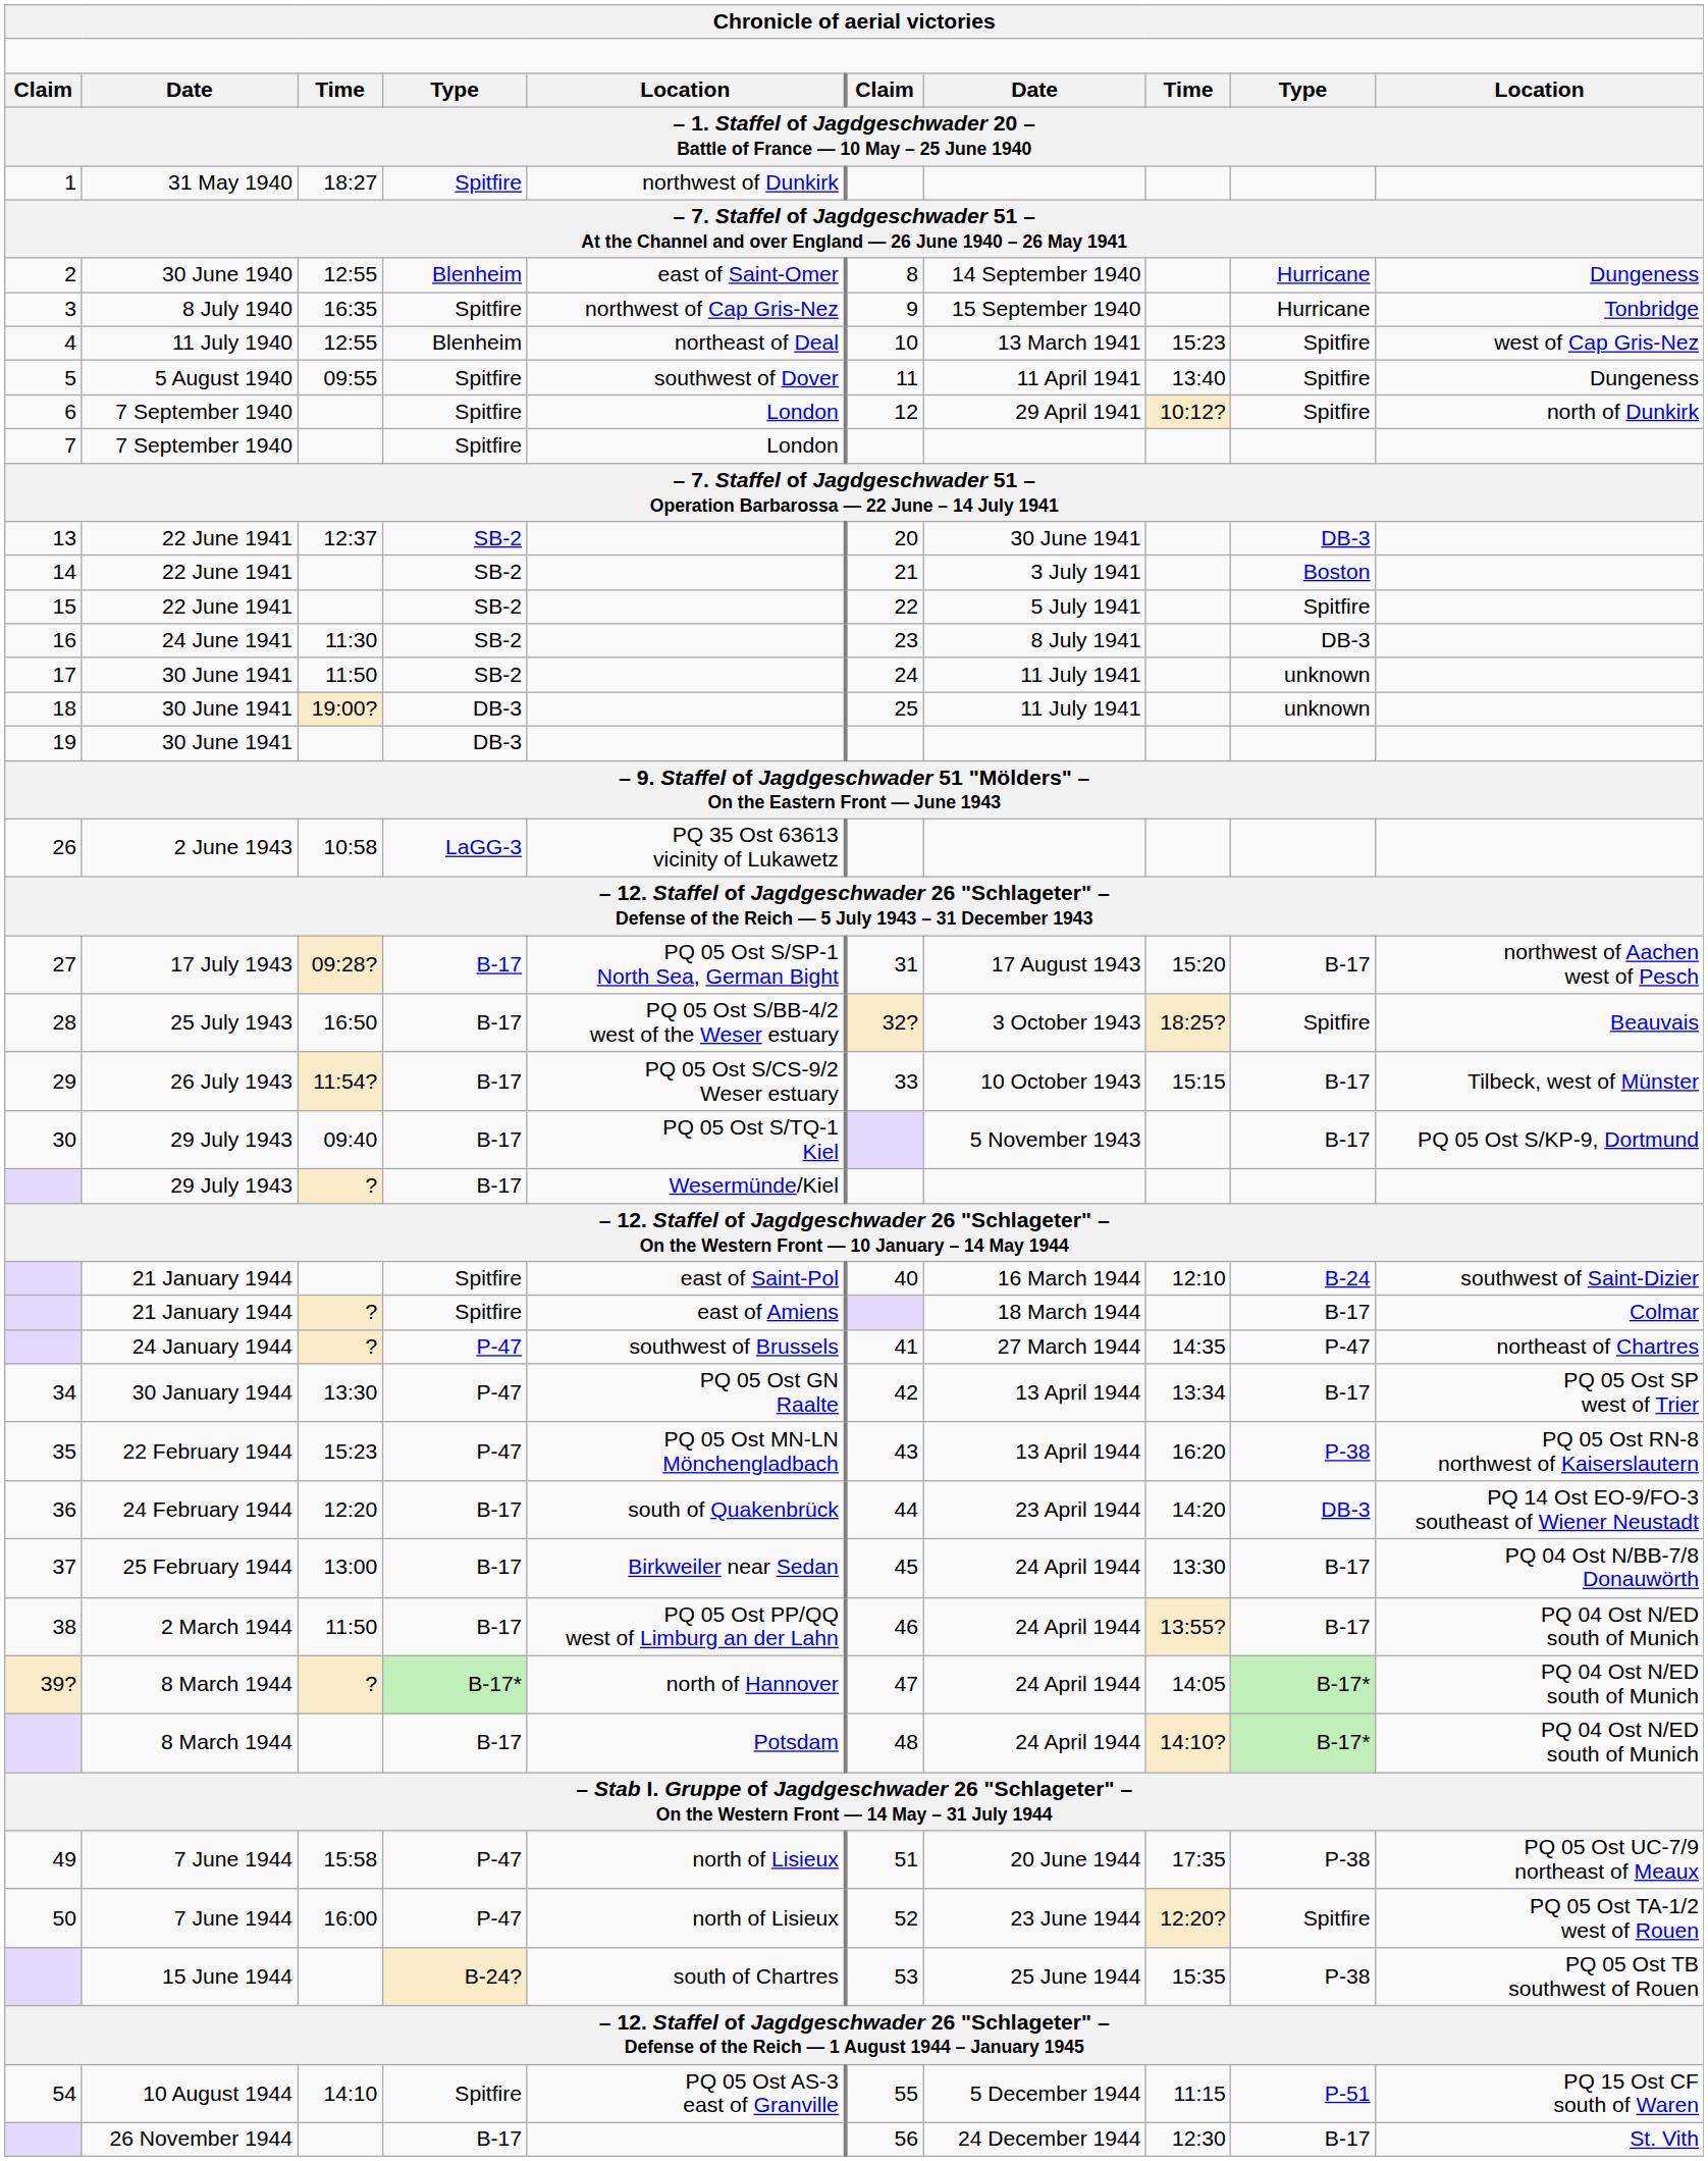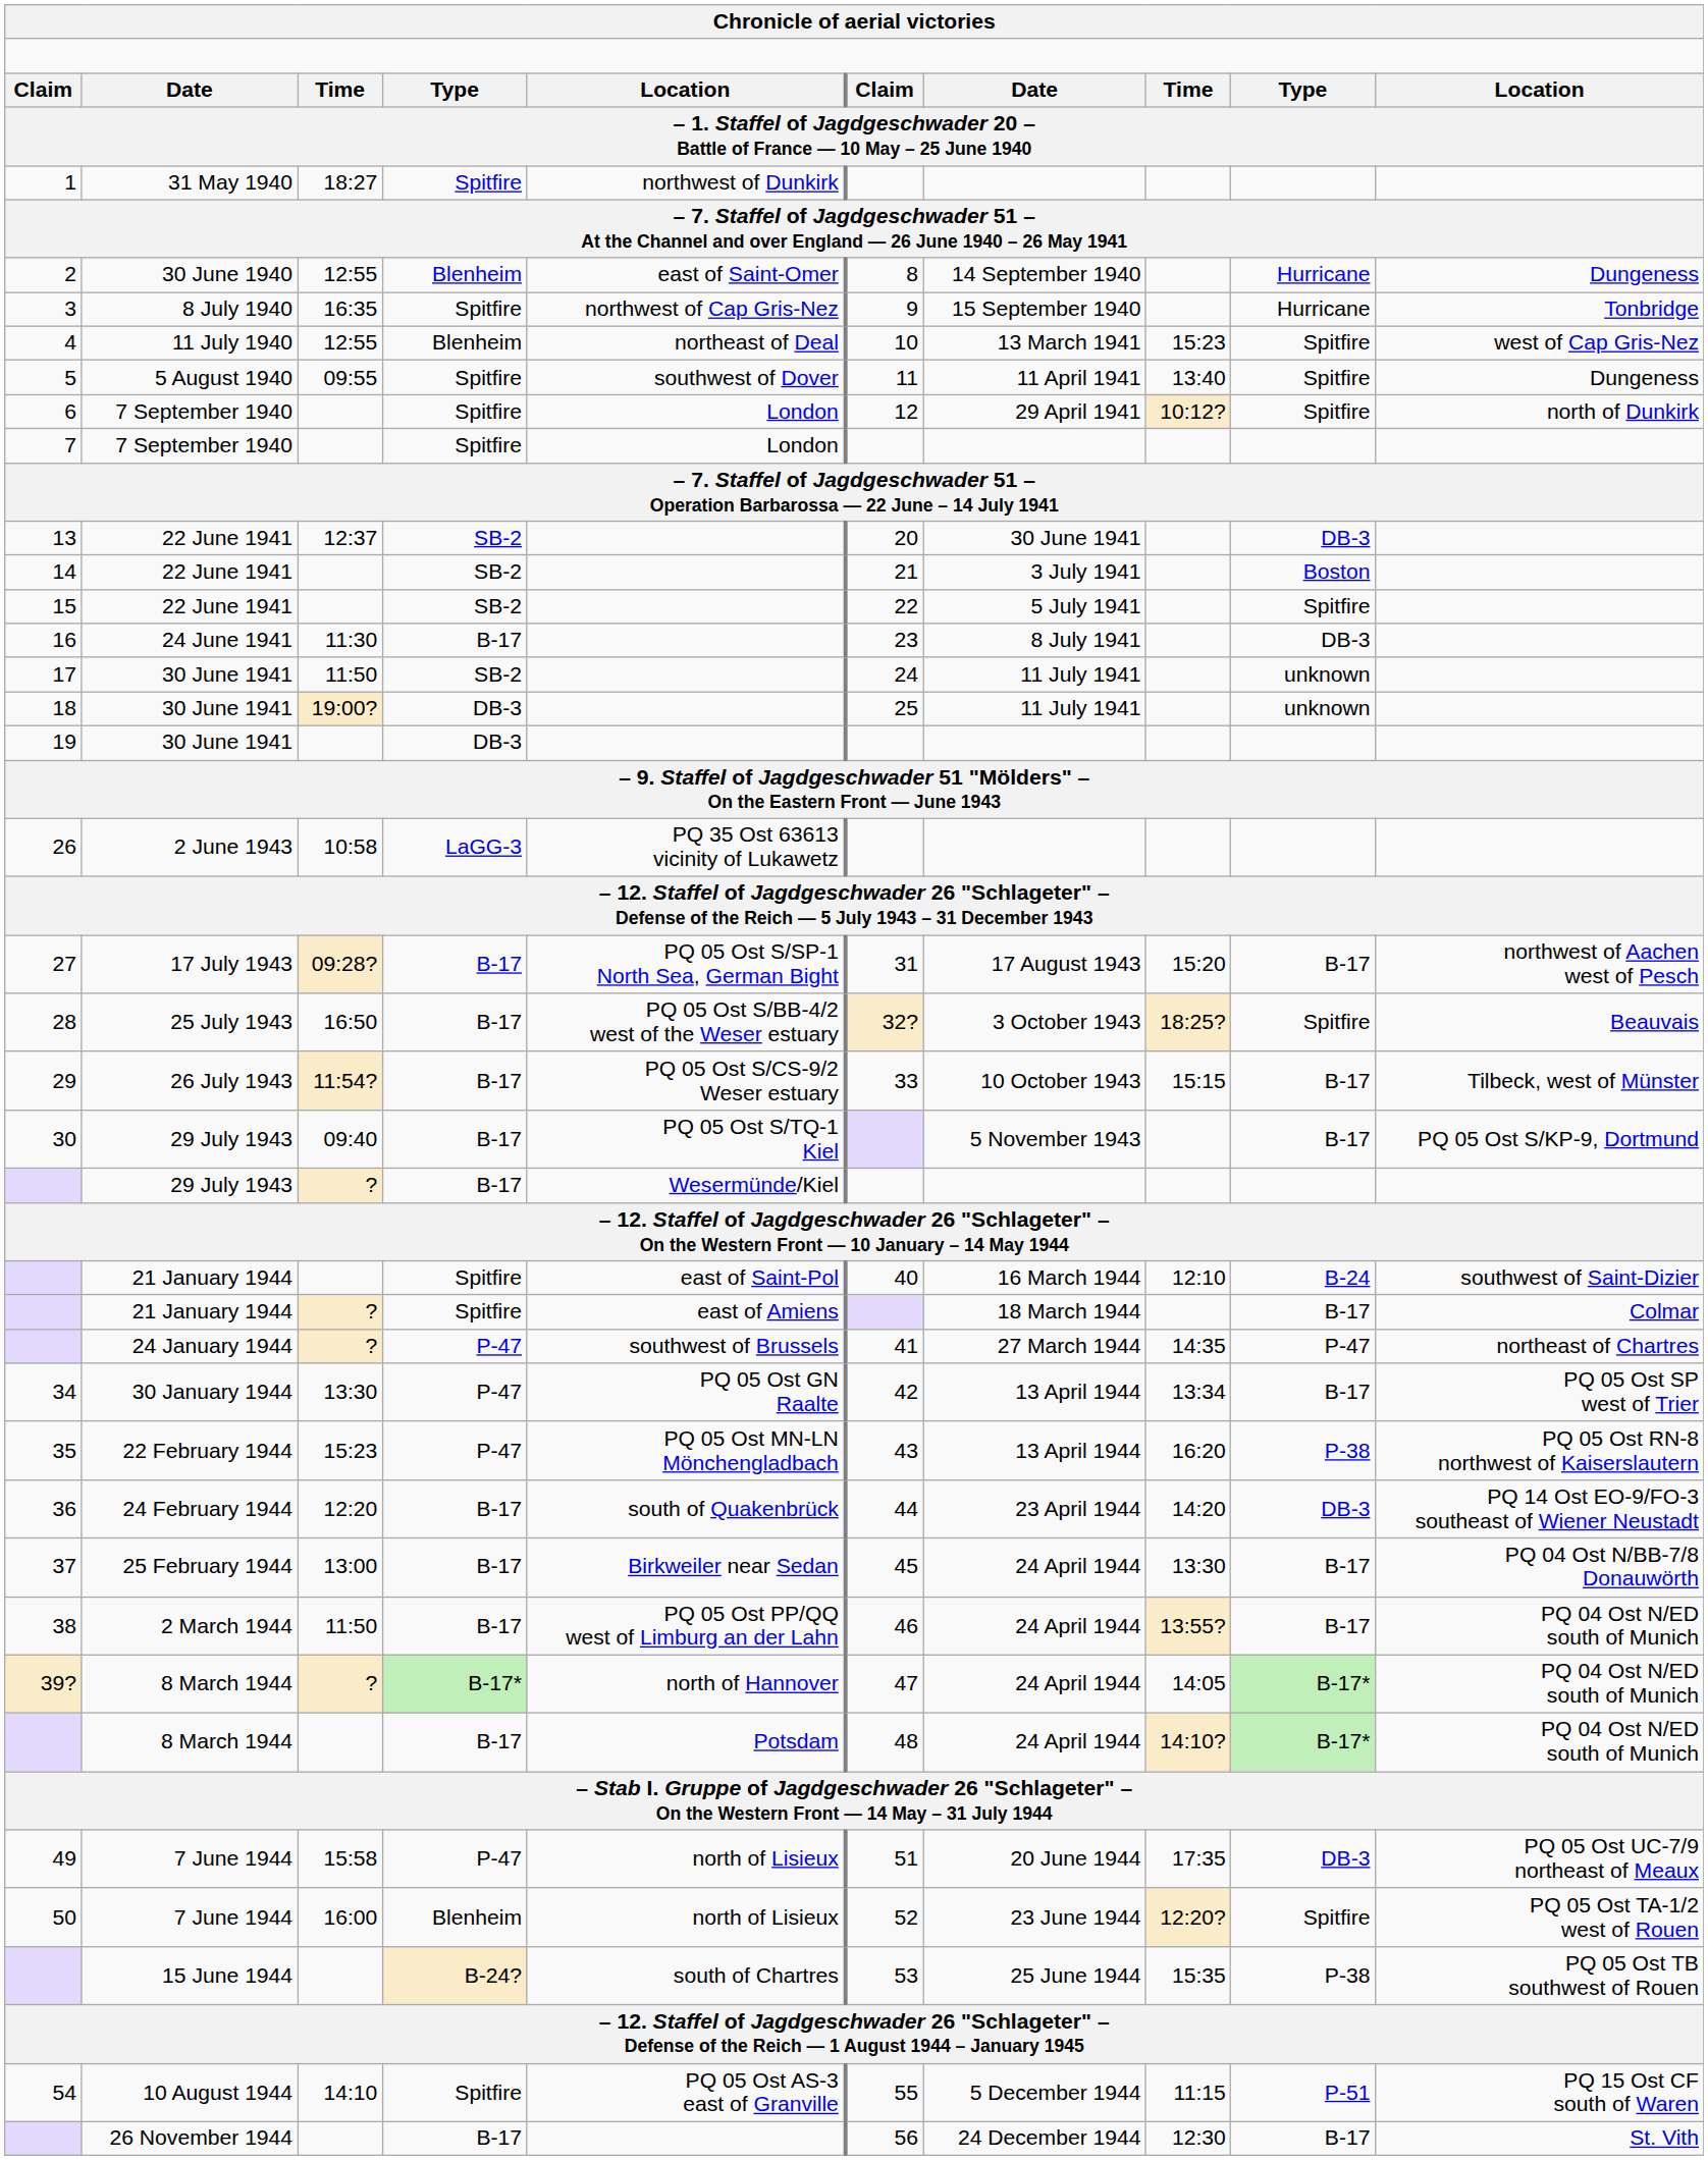16 | column 4: SB-2 -> B-17
49 | column 9: P-38 -> DB-3
50 | column 4: P-47 -> Blenheim
